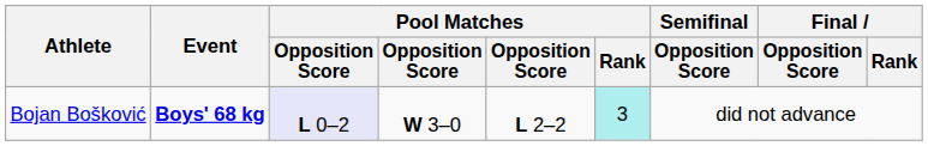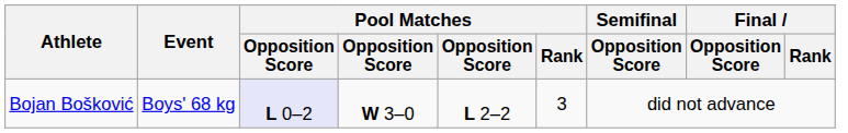Bojan Bošković | Event: bold -> normal
Bojan Bošković | Pool Matches / Rank: paleturquoise background -> no background
